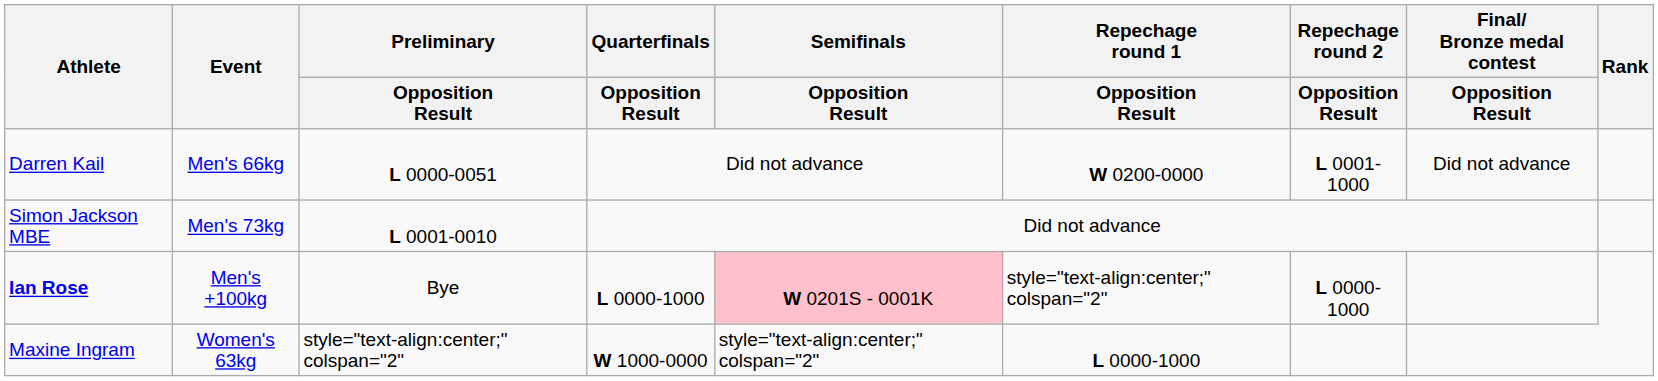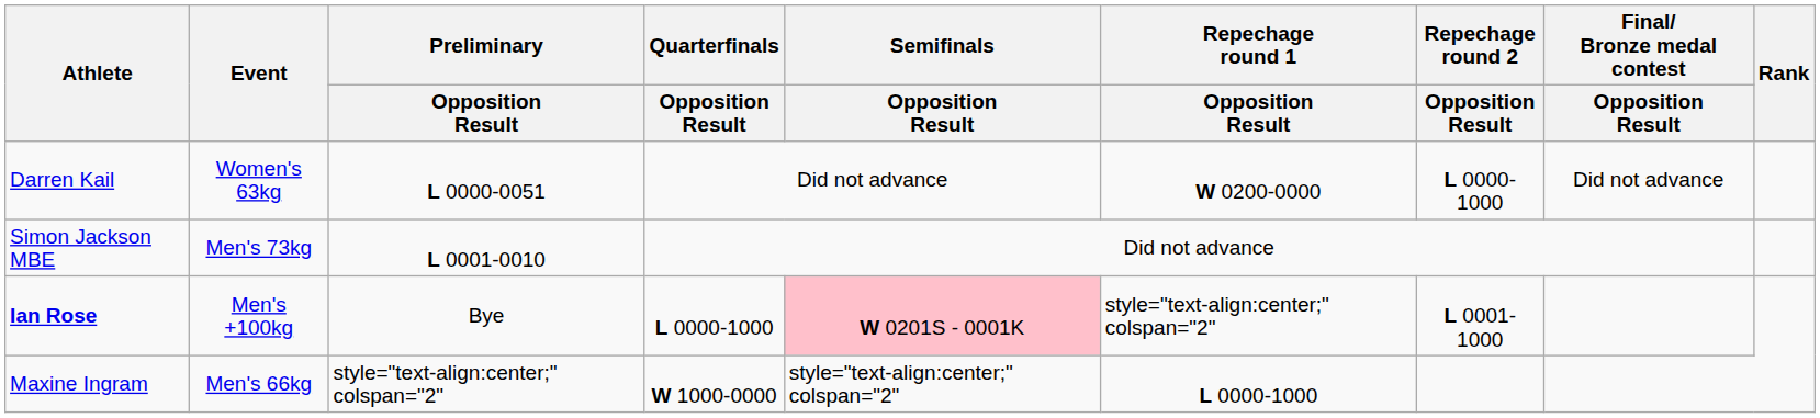Darren Kail | Event: Men's 66kg -> Women's 63kg
Darren Kail | Repechage round 2 / Opposition Result: L 0001-1000 -> L 0000-1000
Ian Rose | Repechage round 2 / Opposition Result: L 0000-1000 -> L 0001-1000
Maxine Ingram | Event: Women's 63kg -> Men's 66kg
